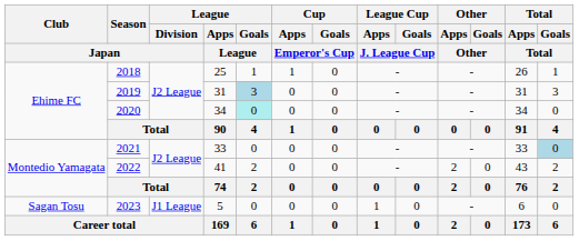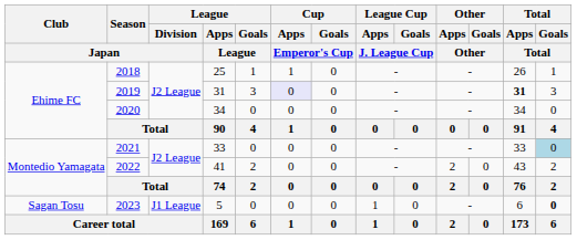2019 | League / Goals / League: lightblue background -> no background
2019 | Cup / Apps / Emperor's Cup: no background -> lavender background
2019 | Total / Apps / Total: normal -> bold
2020 | League / Goals / League: paleturquoise background -> no background
2023 | Total / Goals / Total: normal -> bold
